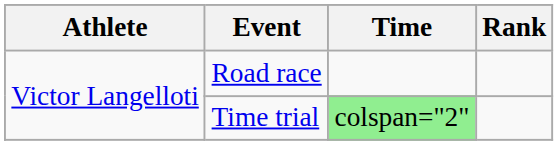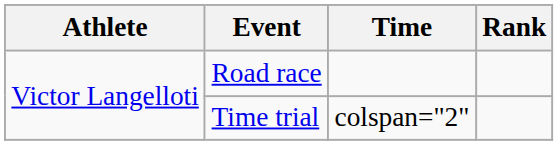Time trial | Time: lightgreen background -> no background
